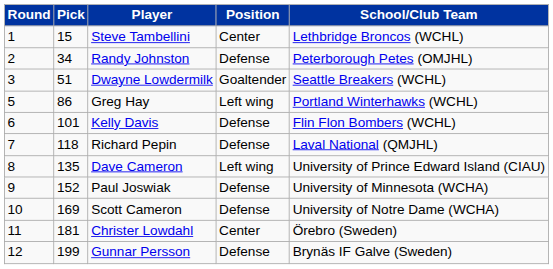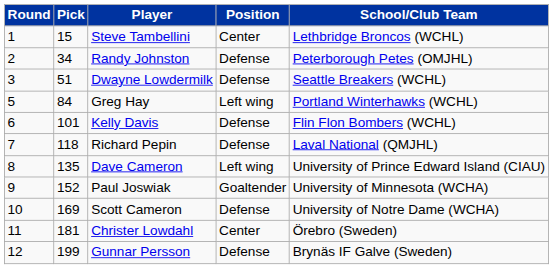Dwayne Lowdermilk | Position: Goaltender -> Defense
Greg Hay | Pick: 86 -> 84
Paul Joswiak | Position: Defense -> Goaltender
